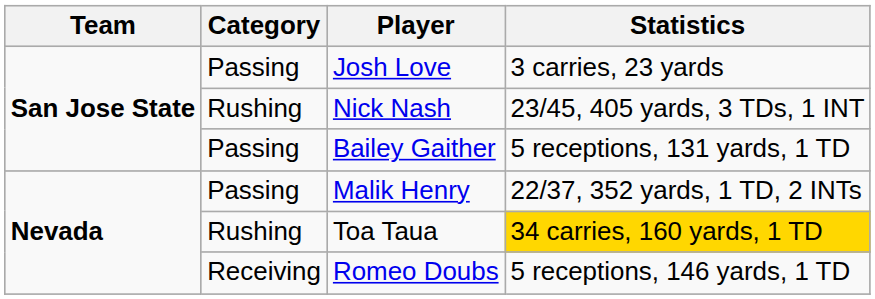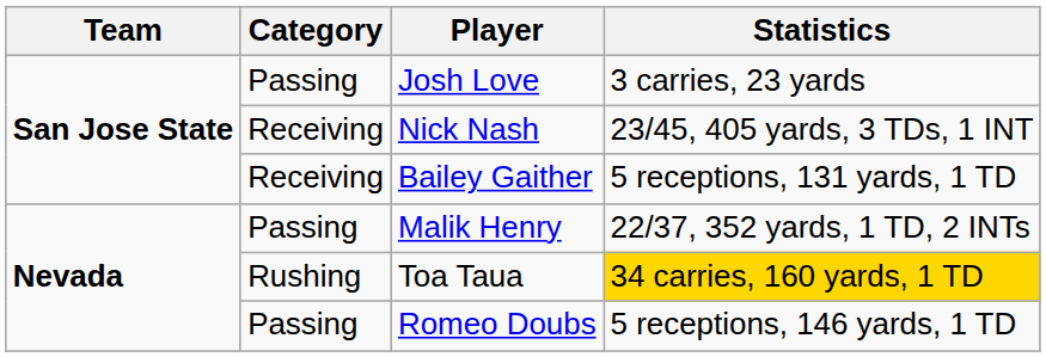Nick Nash | Category: Rushing -> Receiving
Bailey Gaither | Category: Passing -> Receiving
Romeo Doubs | Category: Receiving -> Passing
